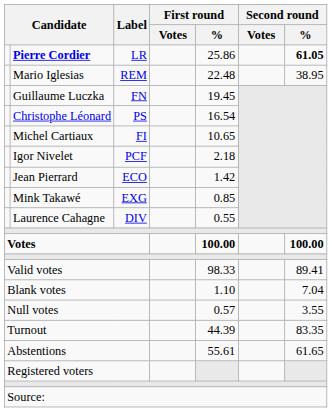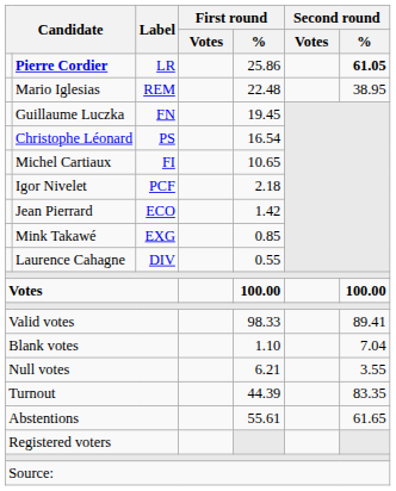Null votes | First round / %: 0.57 -> 6.21
